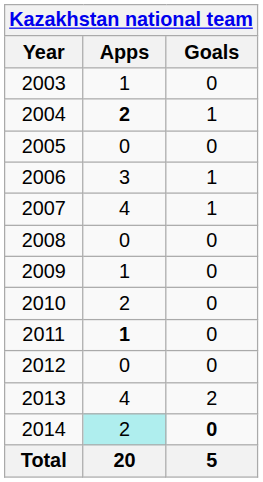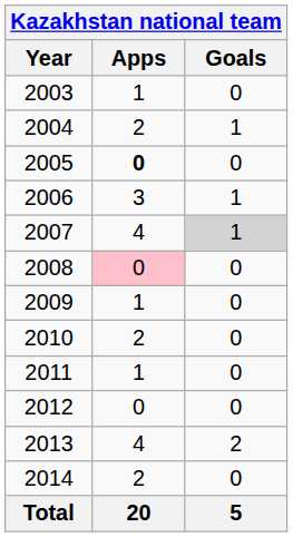2004 | Apps: bold -> normal
2005 | Apps: normal -> bold
2007 | Goals: no background -> lightgrey background
2008 | Apps: no background -> pink background
2011 | Apps: bold -> normal
2014 | Apps: paleturquoise background -> no background
2014 | Goals: bold -> normal
